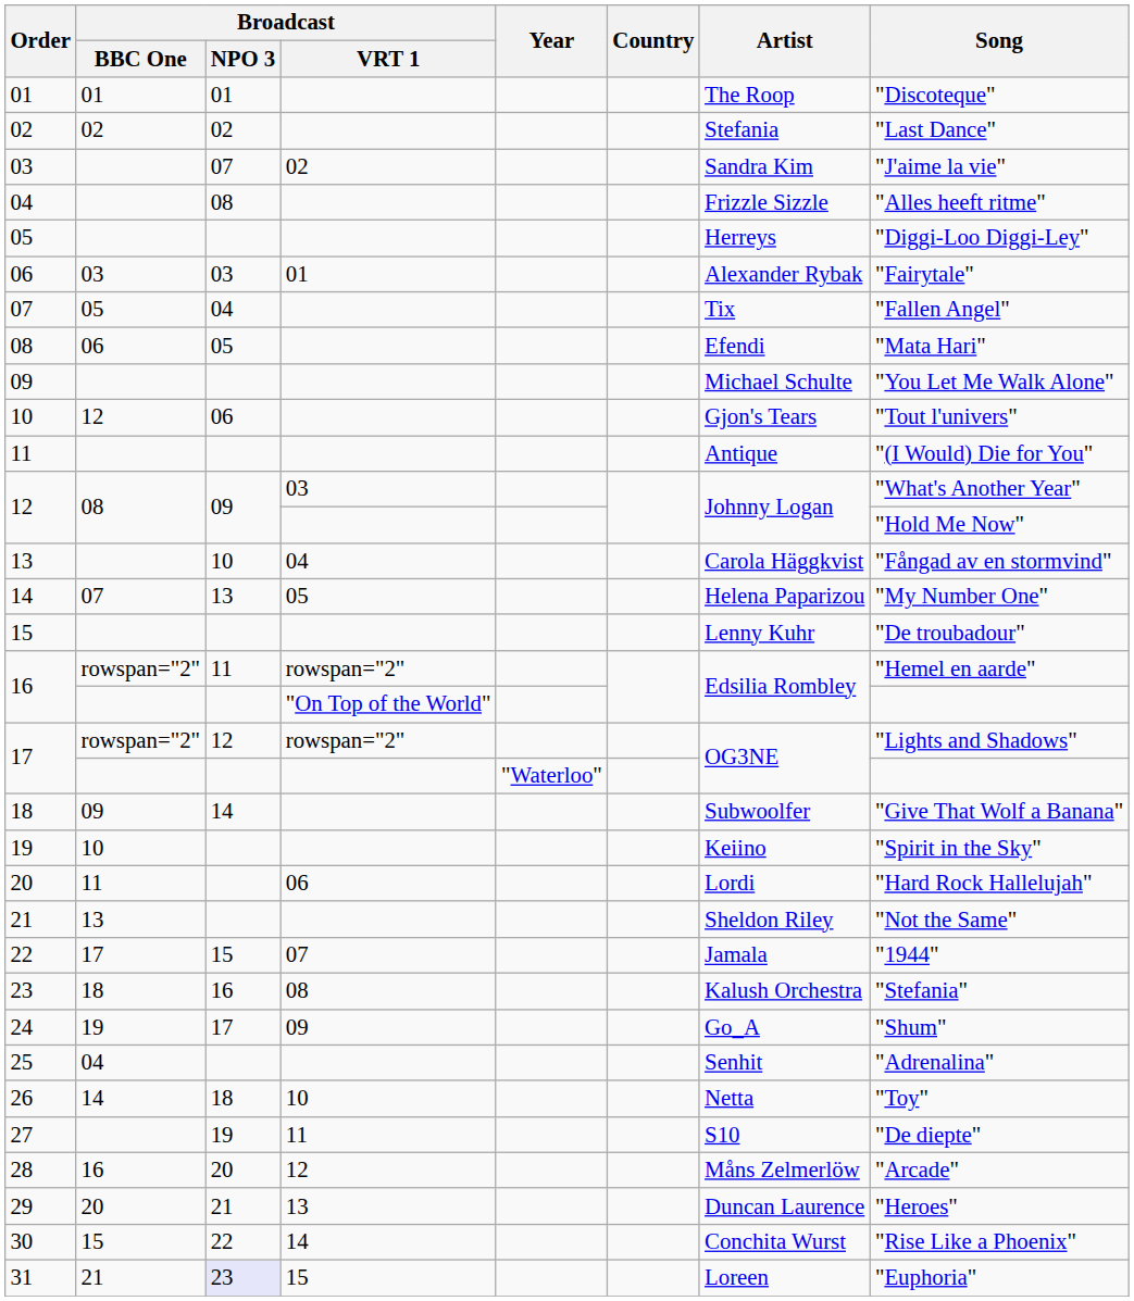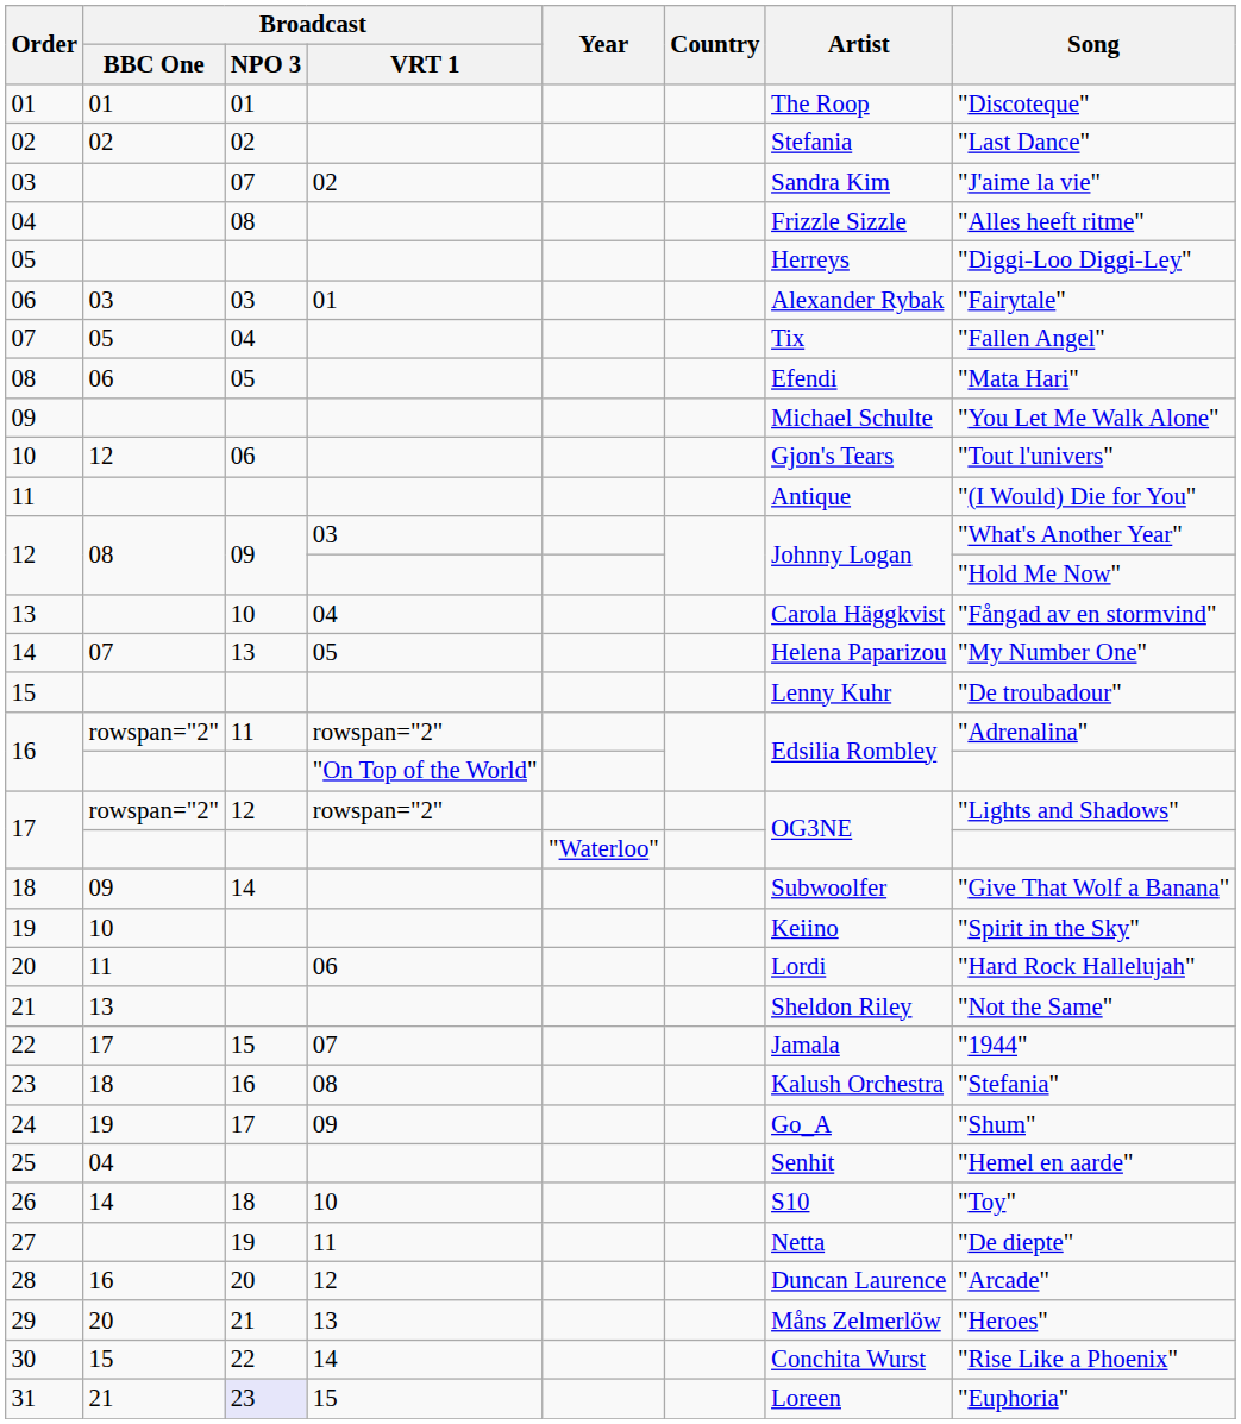16 / rowspan="2" | Song: "Hemel en aarde" -> "Adrenalina"
25 | Song: "Adrenalina" -> "Hemel en aarde"
26 | Artist: Netta -> S10
27 | Artist: S10 -> Netta
28 | Artist: Måns Zelmerlöw -> Duncan Laurence
29 | Artist: Duncan Laurence -> Måns Zelmerlöw
